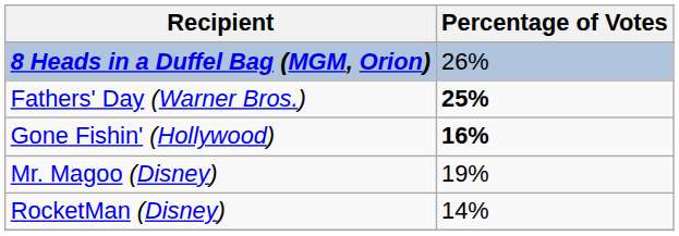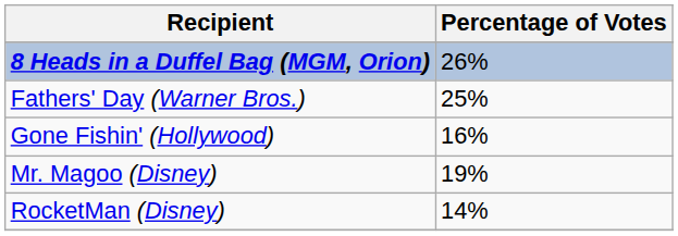Fathers' Day (Warner Bros.) | Percentage of Votes: bold -> normal
Gone Fishin' (Hollywood) | Percentage of Votes: bold -> normal
